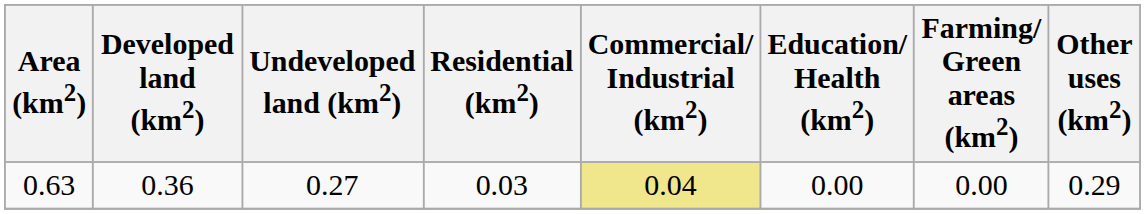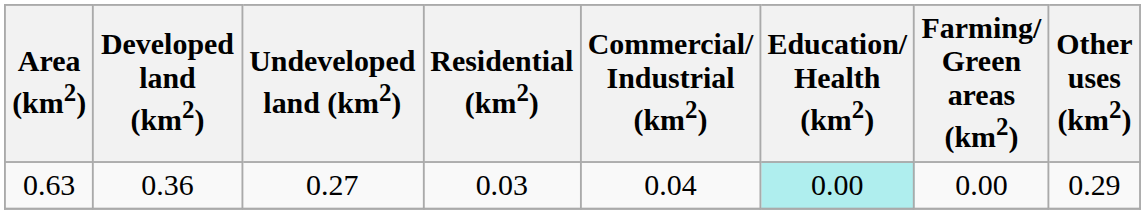0.63 | Commercial/ Industrial (km2): khaki background -> no background
0.63 | Education/ Health (km2): no background -> paleturquoise background
